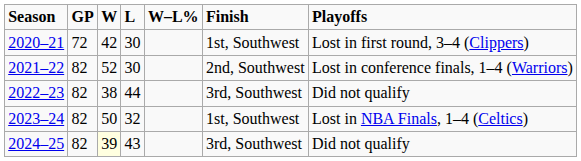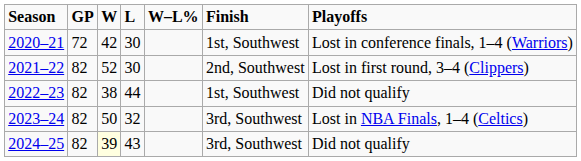2020–21 | column 7: Lost in first round, 3–4 (Clippers) -> Lost in conference finals, 1–4 (Warriors)
2021–22 | column 7: Lost in conference finals, 1–4 (Warriors) -> Lost in first round, 3–4 (Clippers)
2022–23 | column 6: 3rd, Southwest -> 1st, Southwest
2023–24 | column 6: 1st, Southwest -> 3rd, Southwest
